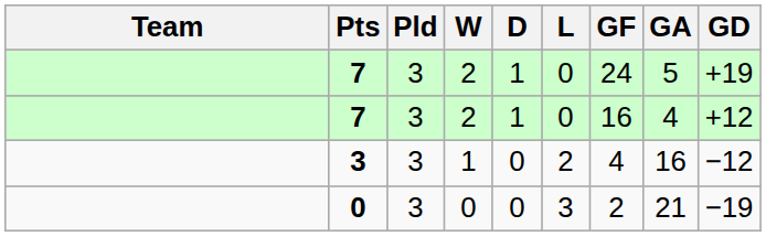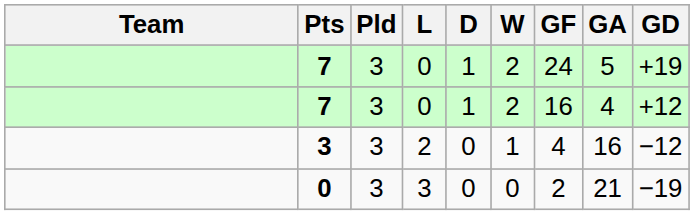columns swapped: W <-> L
